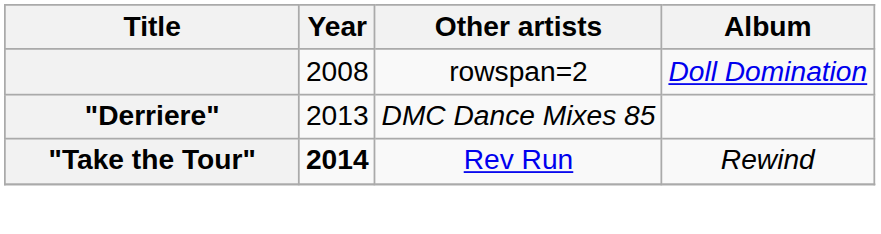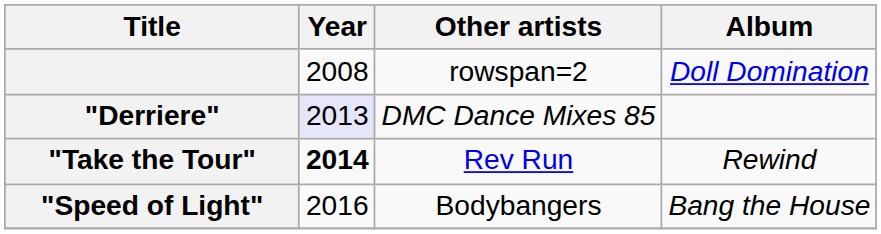"Derriere" | Year: no background -> lavender background
+ row: "Speed of Light" | 2016 | Bodybangers | Bang the House
